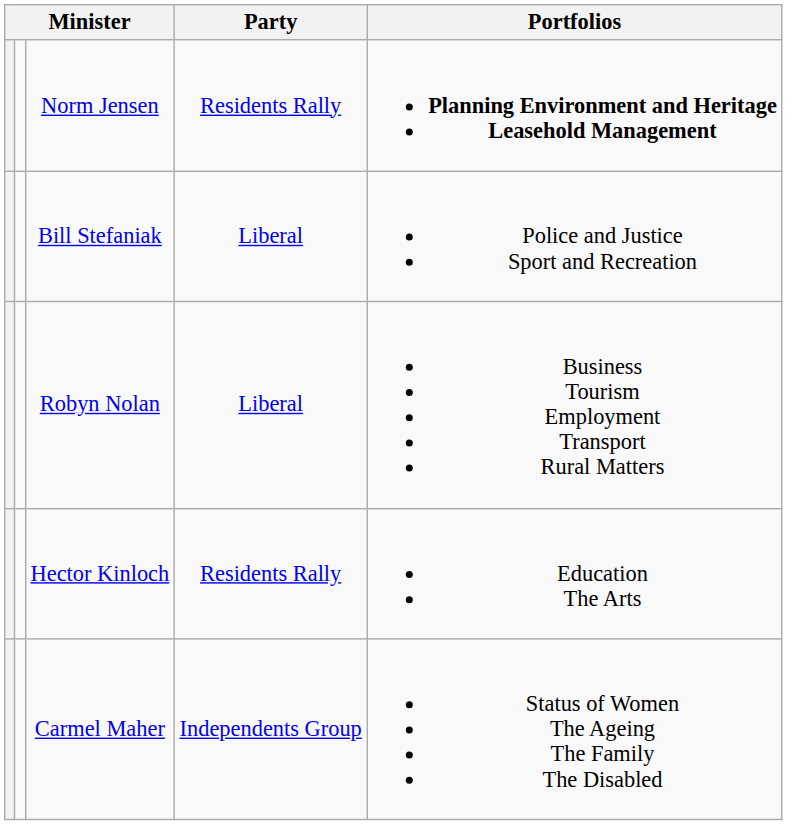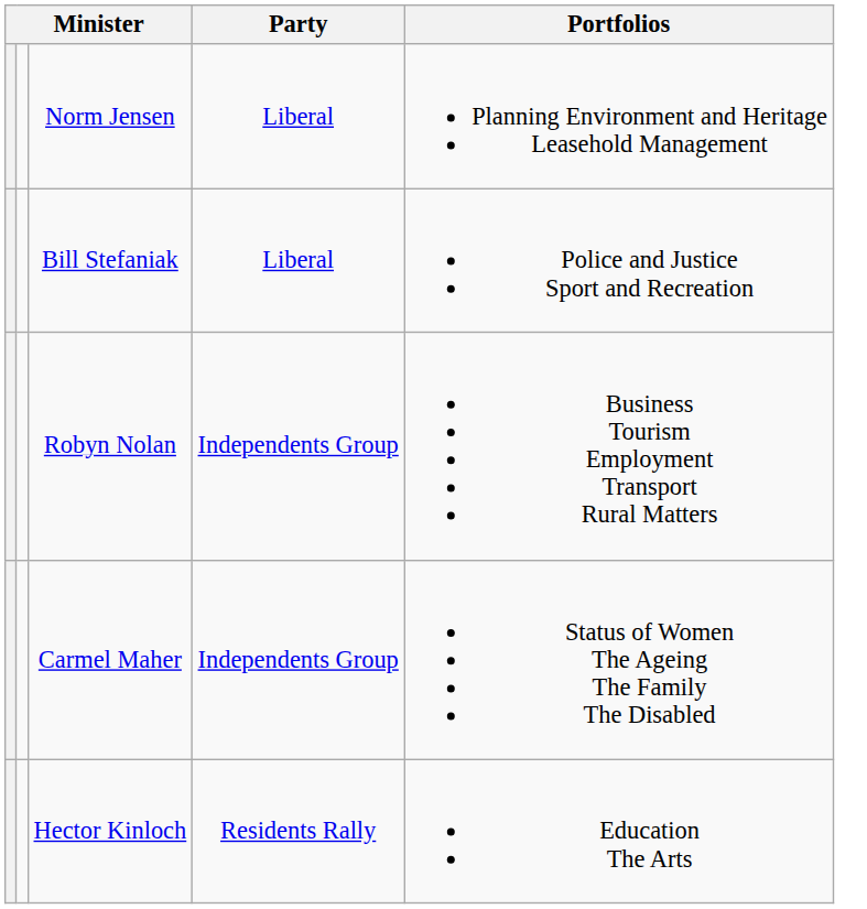Norm Jensen | Party: Residents Rally -> Liberal
Norm Jensen | Portfolios: bold -> normal
Robyn Nolan | Party: Liberal -> Independents Group
rows swapped: Hector Kinloch <-> Carmel Maher
